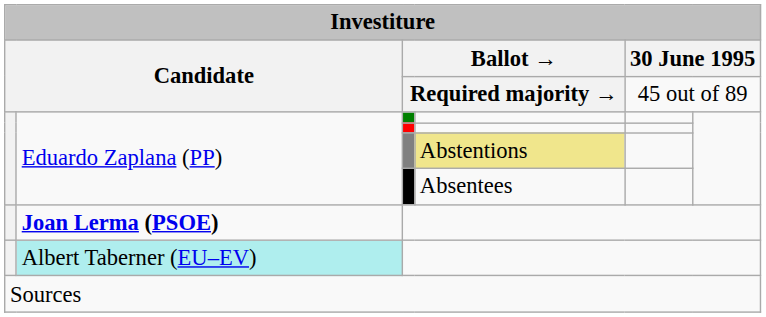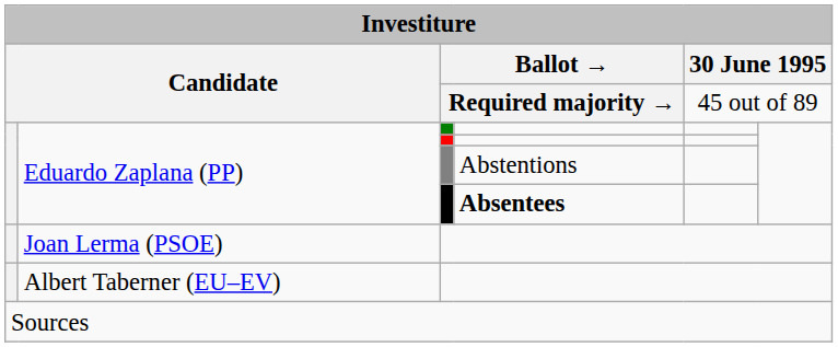Eduardo Zaplana (PP) / Abstentions | column 4: khaki background -> no background
Eduardo Zaplana (PP) / Absentees | column 4: normal -> bold
Joan Lerma (PSOE) | column 2: bold -> normal
Albert Taberner (EU–EV) | column 2: paleturquoise background -> no background
